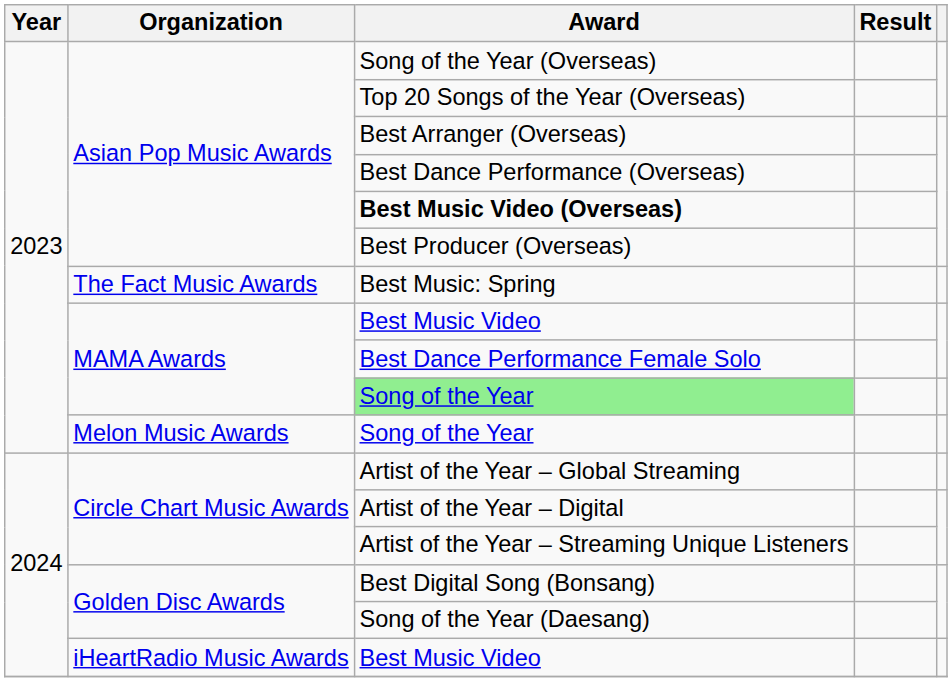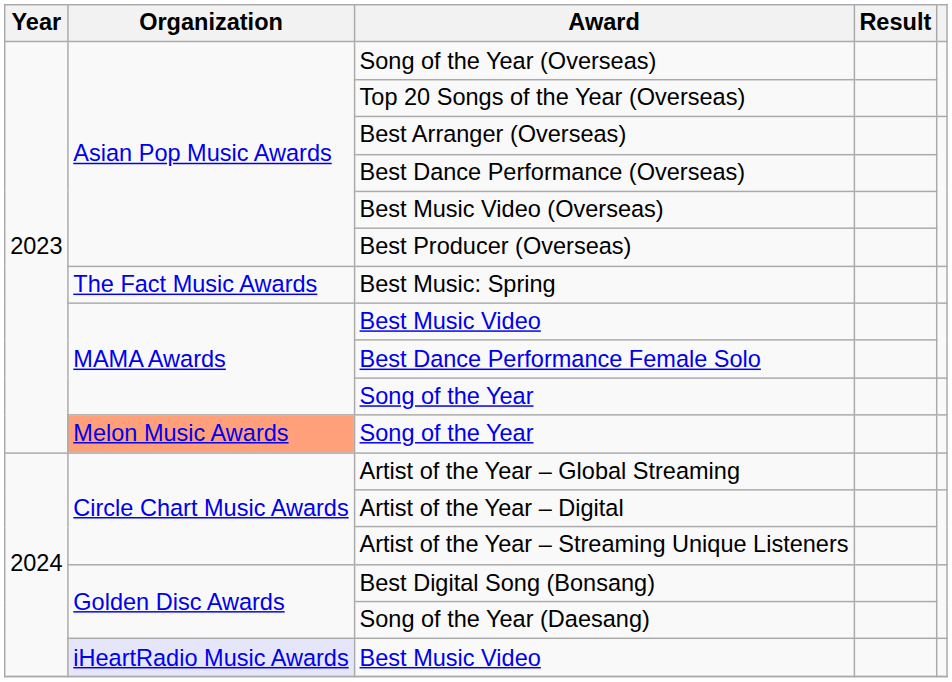Best Music Video (Overseas) | Award: bold -> normal
MAMA Awards / Song of the Year | Award: lightgreen background -> no background
Melon Music Awards / Song of the Year | Organization: no background -> lightsalmon background
iHeartRadio Music Awards / Best Music Video | Organization: no background -> lavender background
